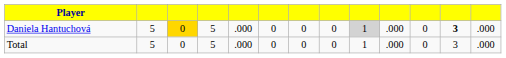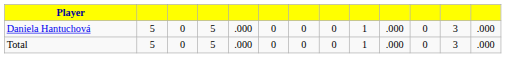Daniela Hantuchová | column 3: gold background -> no background
Daniela Hantuchová | column 9: lightgrey background -> no background
Daniela Hantuchová | column 12: bold -> normal
